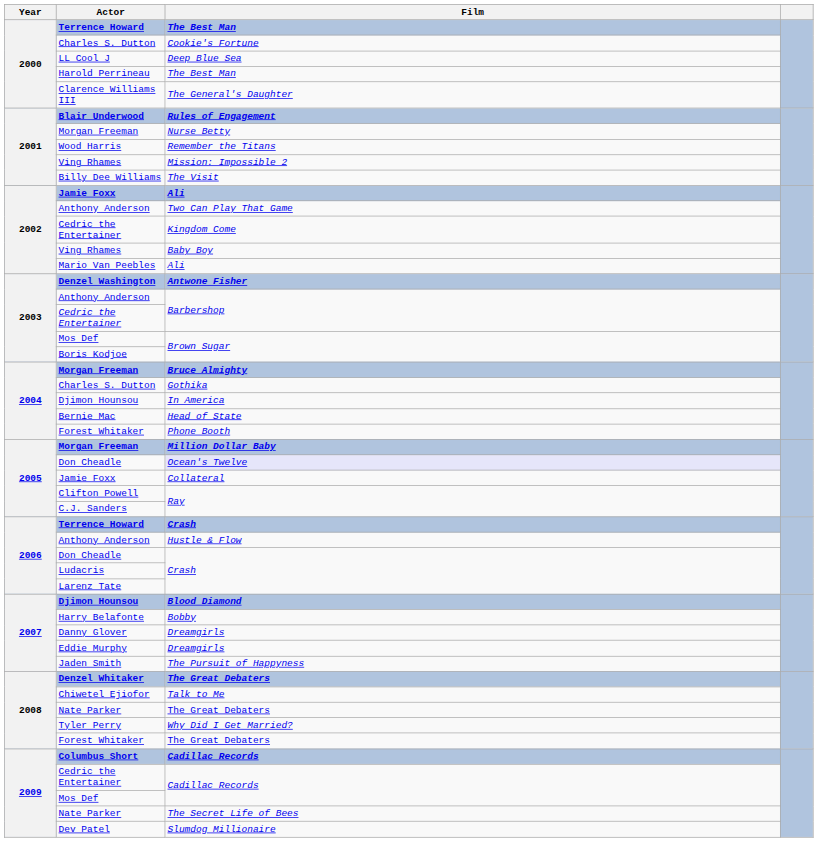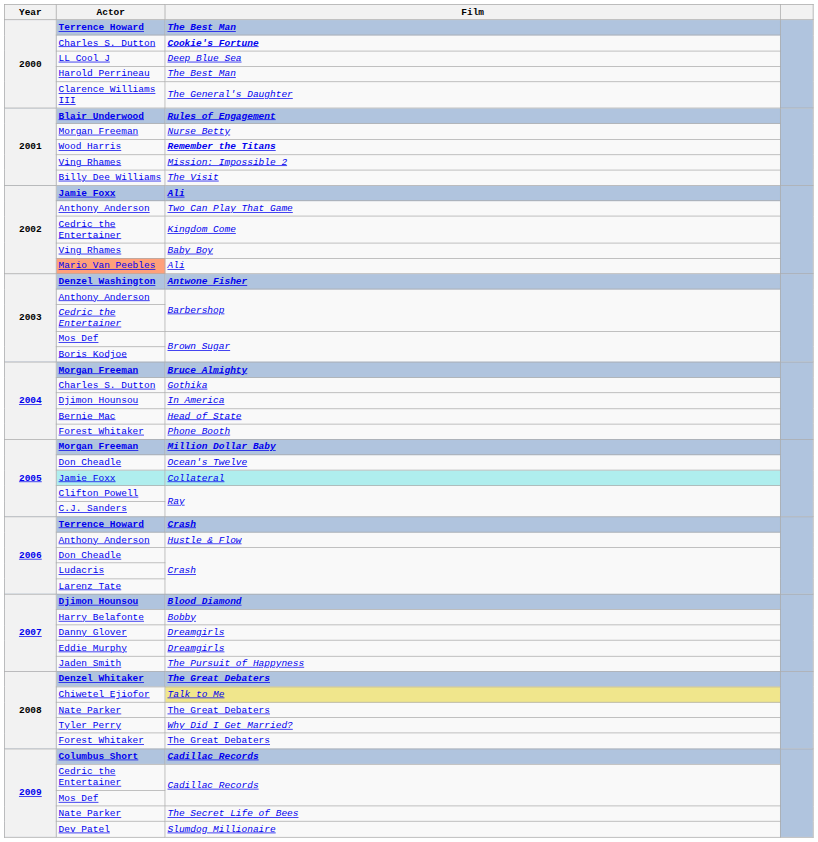Cookie's Fortune | Film: normal -> bold
Remember the Titans | Film: normal -> bold
Mario Van Peebles / Ali | Actor: no background -> lightsalmon background
Ocean's Twelve | Film: lavender background -> no background
Collateral | Actor: no background -> paleturquoise background
Collateral | Film: no background -> paleturquoise background
Talk to Me | Film: no background -> khaki background
